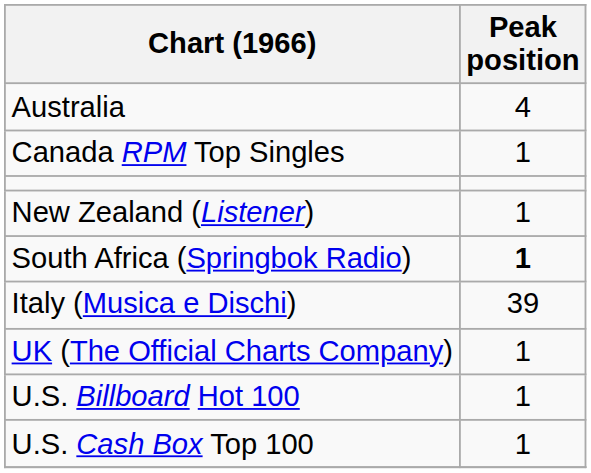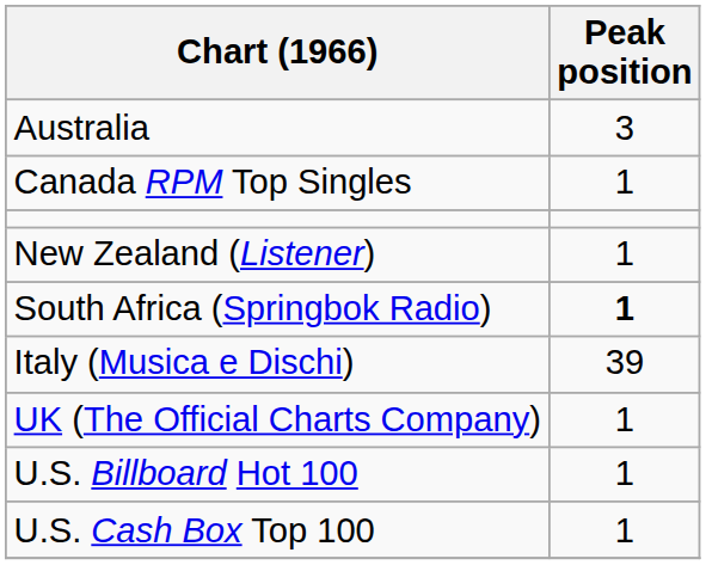row 2 | Peak position: 4 -> 3
